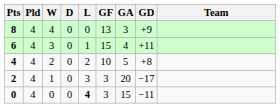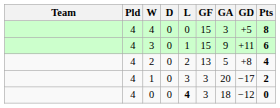columns swapped: Team <-> Pts
row 2 | GF: 13 -> 15
row 2 | GD: +9 -> +5
row 3 | GA: 4 -> 9
row 4 | GF: 10 -> 13
row 6 | GA: 15 -> 18
row 6 | GD: −11 -> −12
